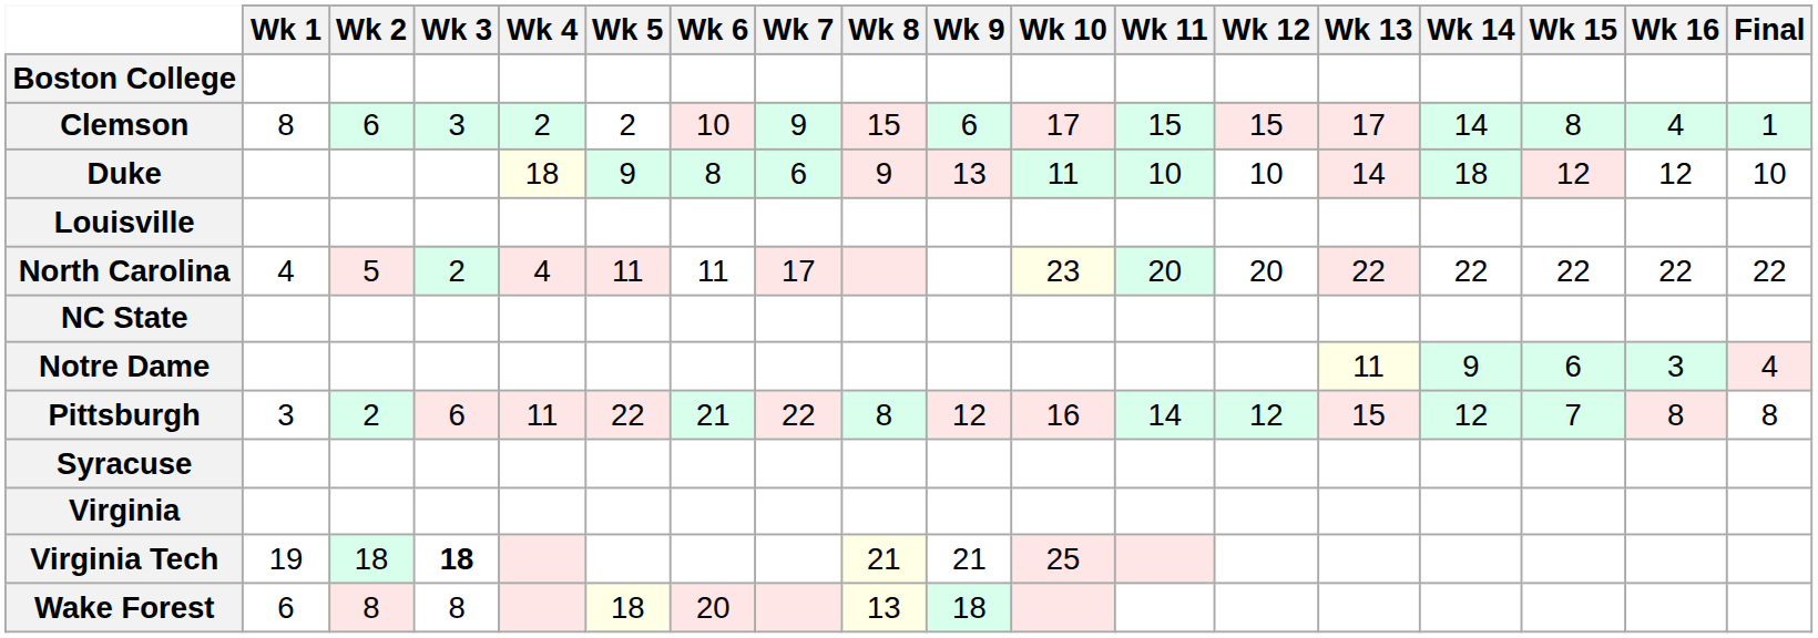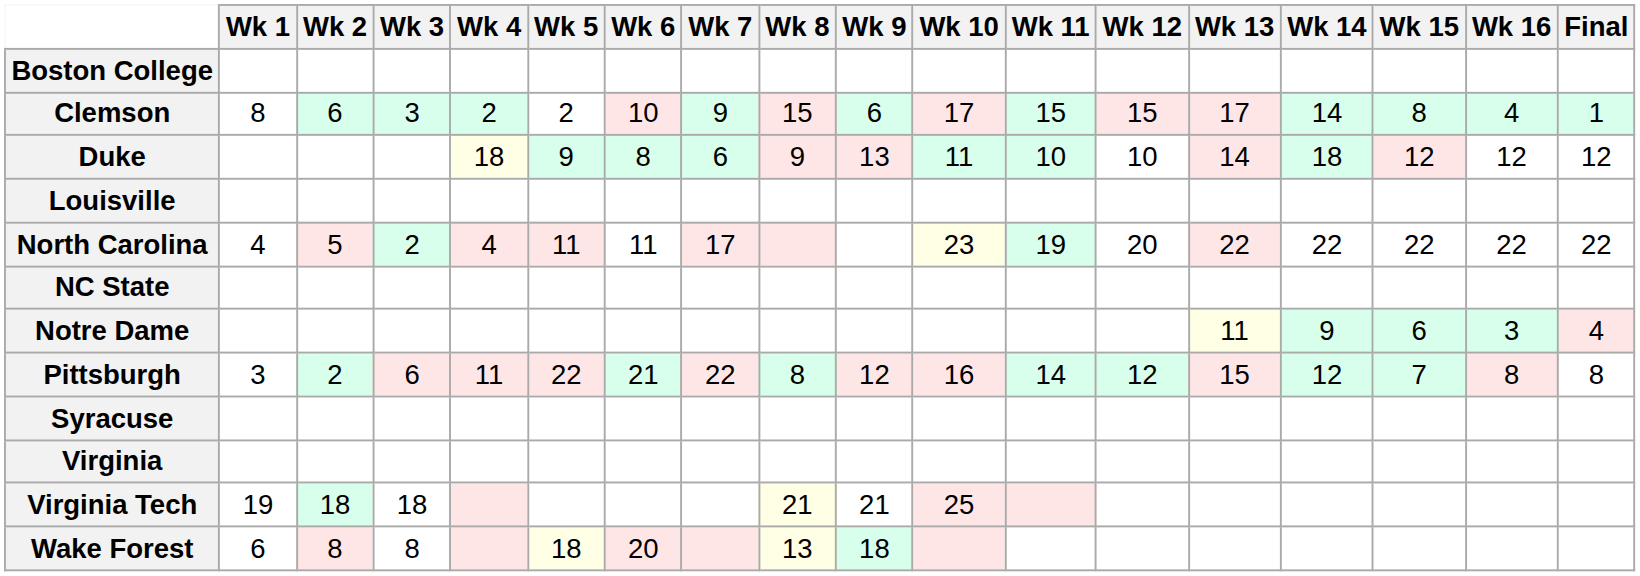Duke | Final: 10 -> 12
North Carolina | Wk 11: 20 -> 19
Virginia Tech | Wk 3: bold -> normal
